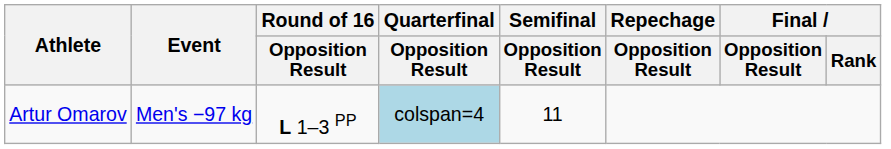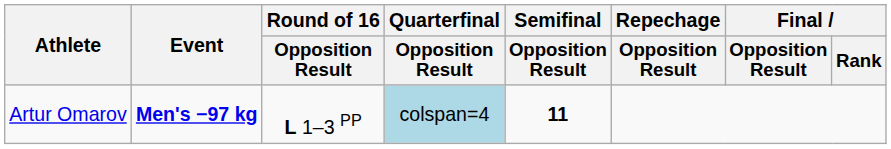Artur Omarov | Event: normal -> bold
Artur Omarov | Semifinal / Opposition Result: normal -> bold
